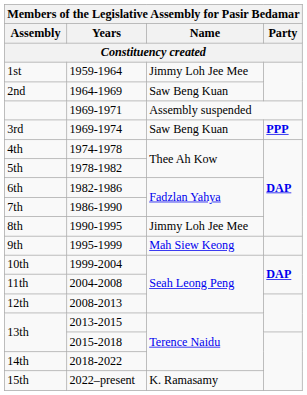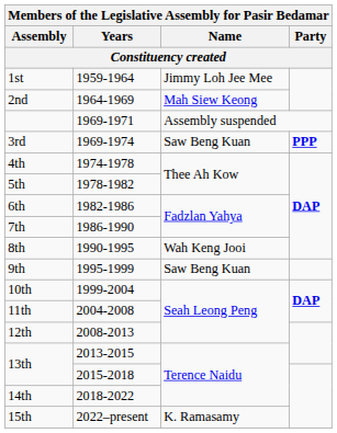2nd | Name: Saw Beng Kuan -> Mah Siew Keong
8th | Name: Jimmy Loh Jee Mee -> Wah Keng Jooi
9th | Name: Mah Siew Keong -> Saw Beng Kuan
